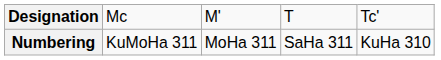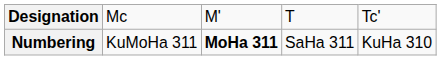Numbering | column 3: normal -> bold
